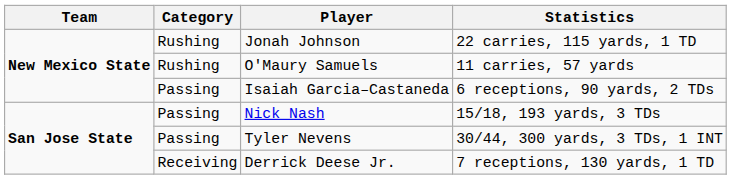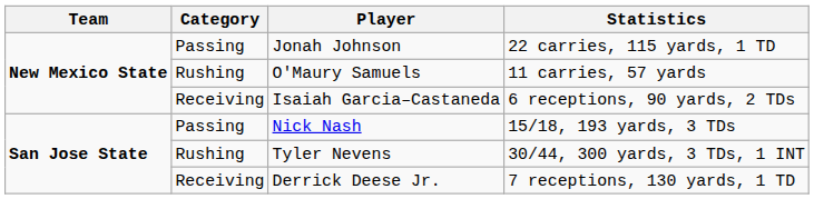Jonah Johnson | Category: Rushing -> Passing
Isaiah Garcia–Castaneda | Category: Passing -> Receiving
Tyler Nevens | Category: Passing -> Rushing
